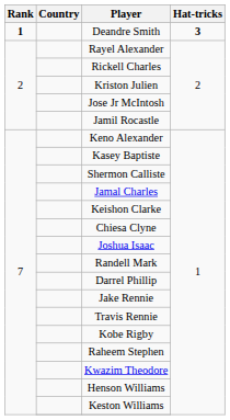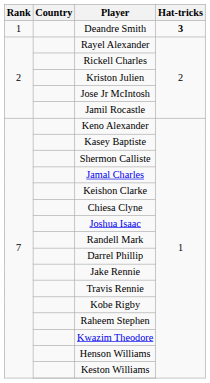Deandre Smith | Rank: bold -> normal
